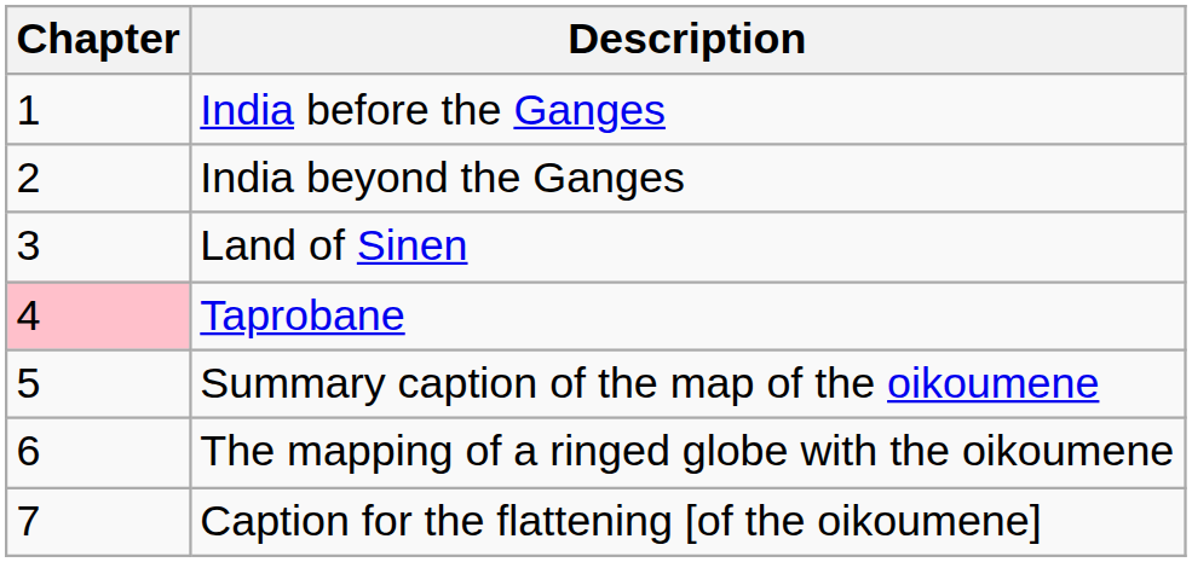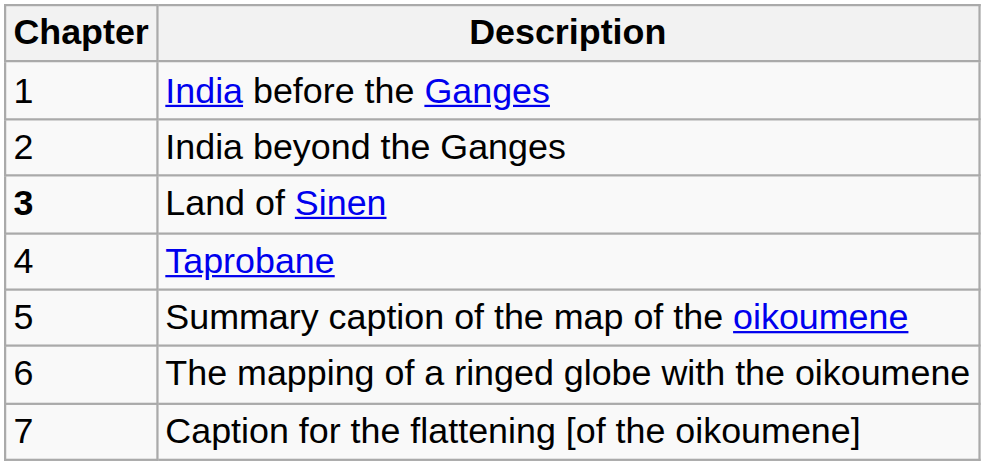Land of Sinen | Chapter: normal -> bold
Taprobane | Chapter: pink background -> no background
